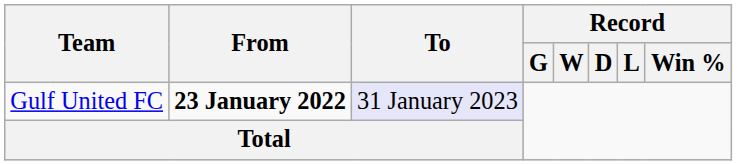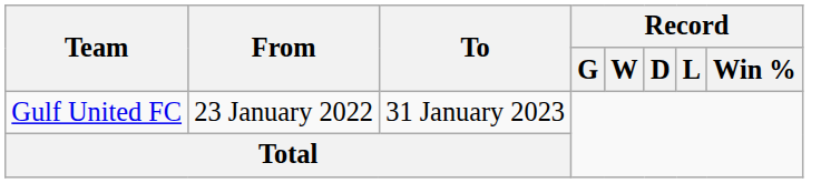Gulf United FC | From: bold -> normal
Gulf United FC | To: lavender background -> no background
